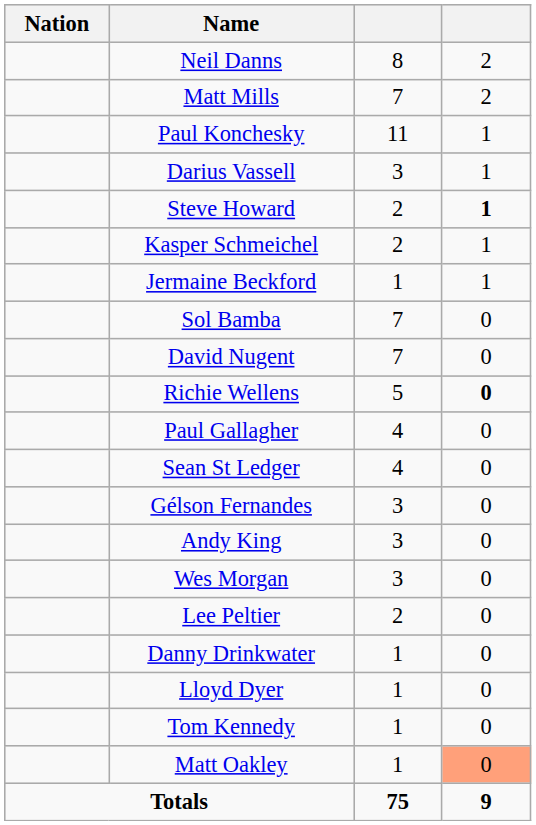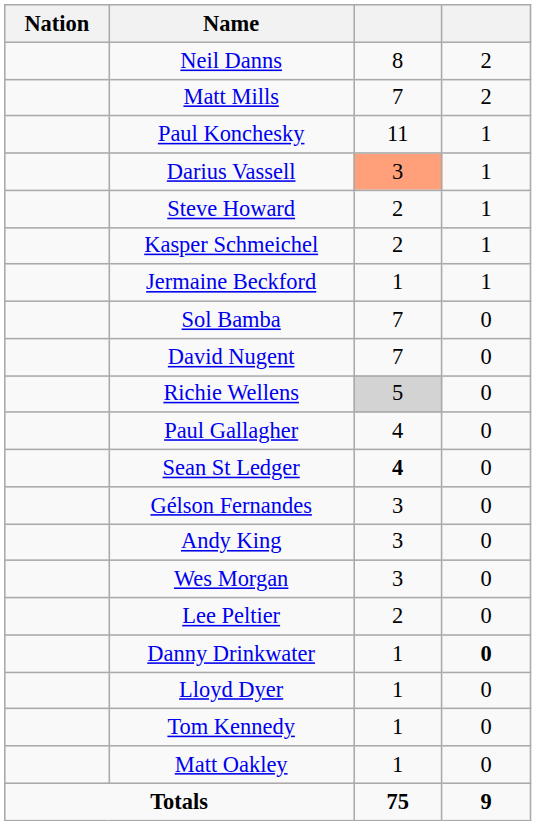Darius Vassell | column 3: no background -> lightsalmon background
Steve Howard | column 4: bold -> normal
Richie Wellens | column 3: no background -> lightgrey background
Richie Wellens | column 4: bold -> normal
Sean St Ledger | column 3: normal -> bold
Danny Drinkwater | column 4: normal -> bold
Matt Oakley | column 4: lightsalmon background -> no background
